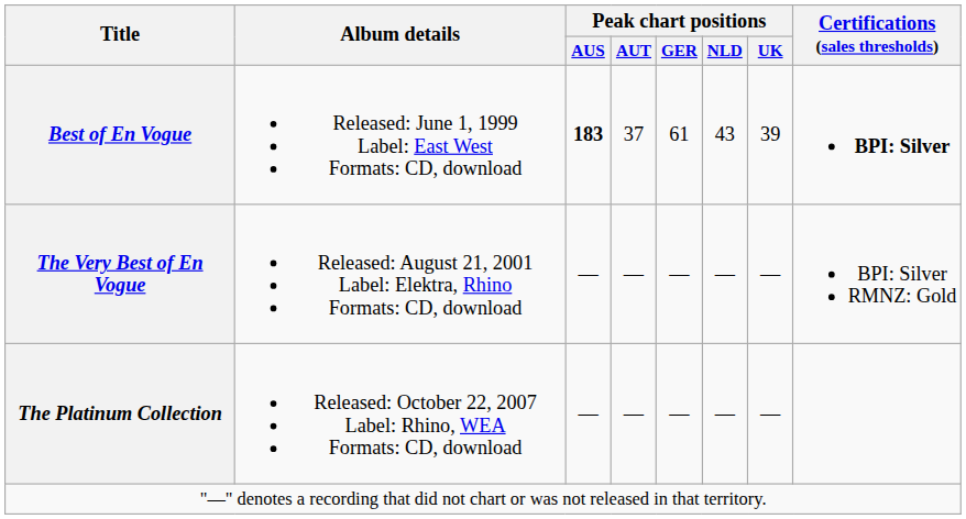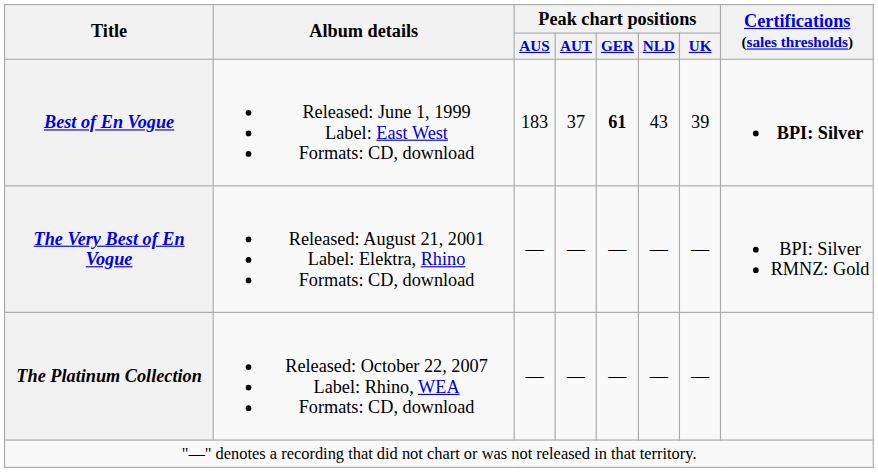Best of En Vogue | Peak chart positions / AUS: bold -> normal
Best of En Vogue | Peak chart positions / GER: normal -> bold
